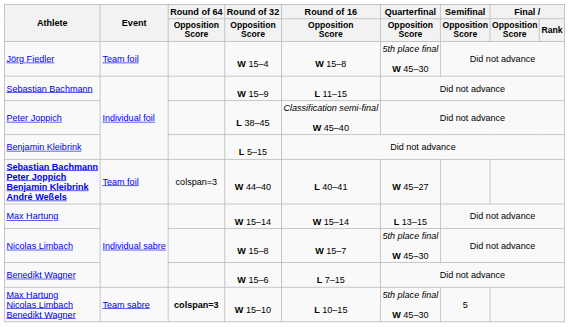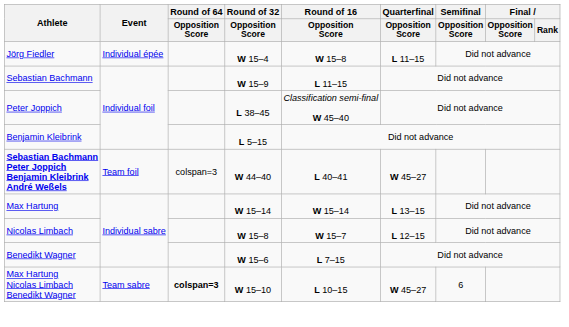Jörg Fiedler | Event: Team foil -> Individual épée
Jörg Fiedler | Quarterfinal / Opposition Score: 5th place final W 45–30 -> L 11–15
Nicolas Limbach | Quarterfinal / Opposition Score: 5th place final W 45–30 -> L 12–15
Max Hartung Nicolas Limbach Benedikt Wagner | Quarterfinal / Opposition Score: 5th place final W 45–30 -> W 45–27
Max Hartung Nicolas Limbach Benedikt Wagner | Semifinal / Opposition Score: 5 -> 6
